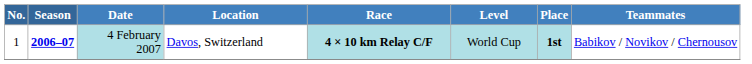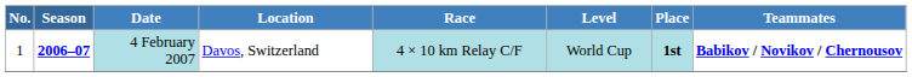4 February 2007 | Race: bold -> normal
4 February 2007 | Teammates: normal -> bold
